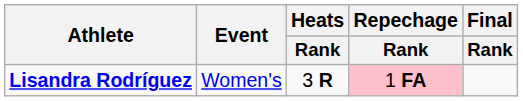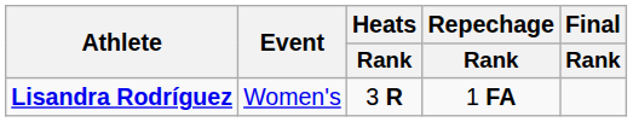Lisandra Rodríguez | Repechage / Rank: pink background -> no background
